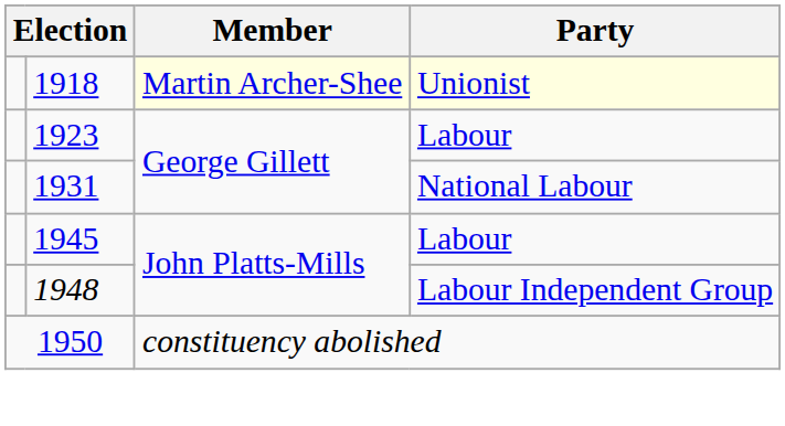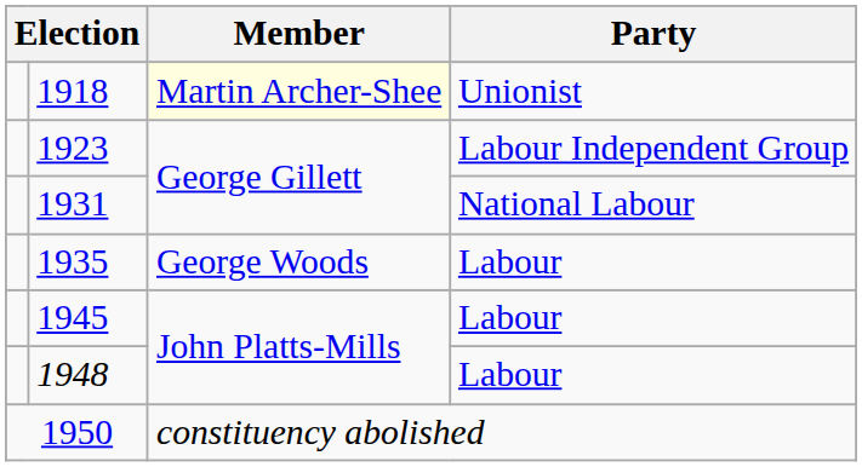1918 | Party: lightyellow background -> no background
1923 | Party: Labour -> Labour Independent Group
+ row: 1935 | George Woods | Labour
1948 | Party: Labour Independent Group -> Labour
